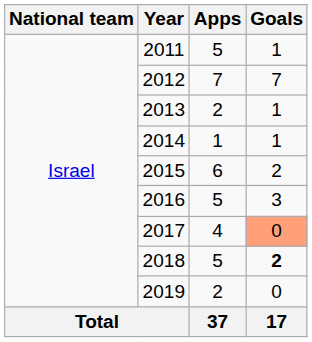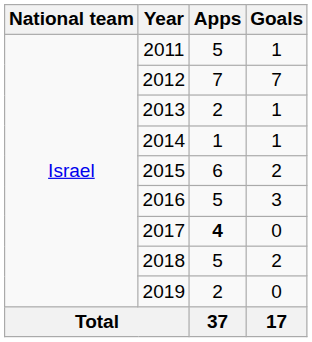2017 | Apps: normal -> bold
2017 | Goals: lightsalmon background -> no background
2018 | Goals: bold -> normal
